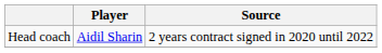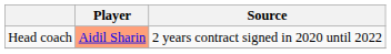Head coach | Player: no background -> lightsalmon background
